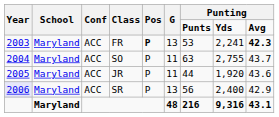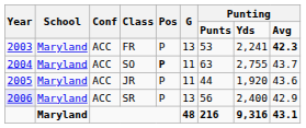FR | Pos: bold -> normal
SO | Pos: normal -> bold
